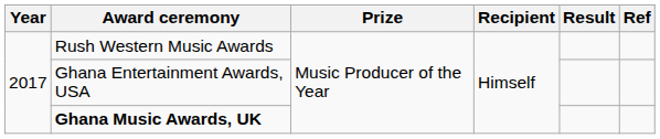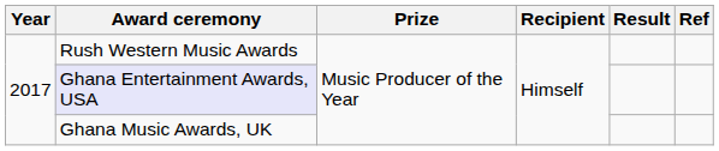Ghana Entertainment Awards, USA | Award ceremony: no background -> lavender background
Ghana Music Awards, UK | Award ceremony: bold -> normal
